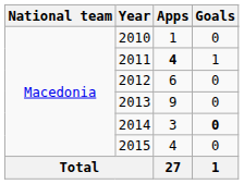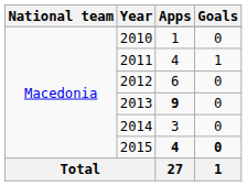2011 | Apps: bold -> normal
2013 | Apps: normal -> bold
2014 | Goals: bold -> normal
2015 | Apps: normal -> bold
2015 | Goals: normal -> bold
